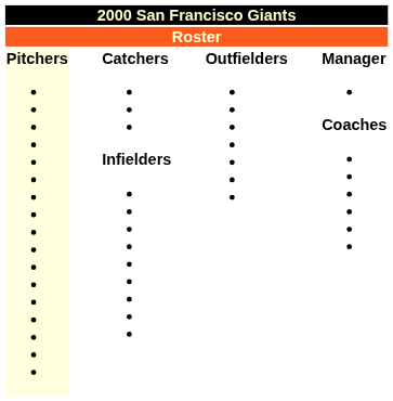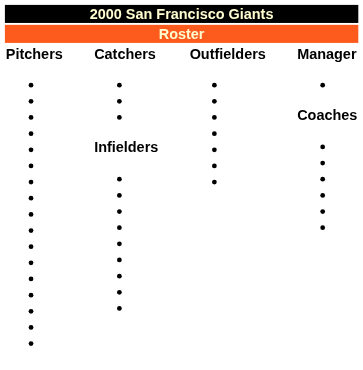Pitchers | column 1: lightyellow background -> no background
